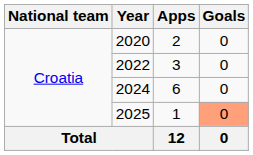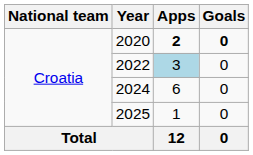2020 | Apps: normal -> bold
2020 | Goals: normal -> bold
2022 | Apps: no background -> lightblue background
2025 | Goals: lightsalmon background -> no background
